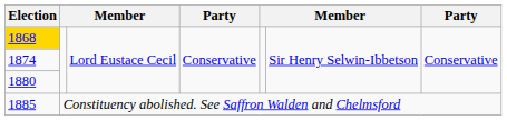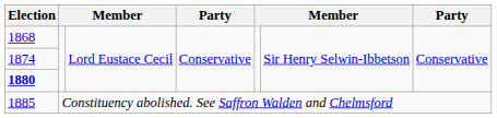1868 | Election: gold background -> no background
1880 | Election: normal -> bold
